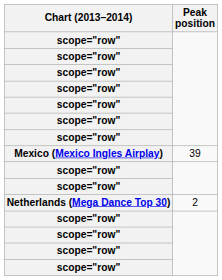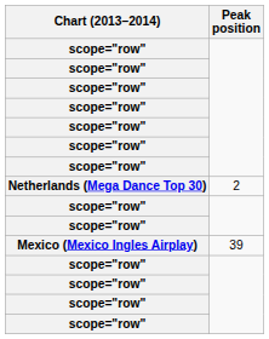rows swapped: Mexico (Mexico Ingles Airplay) <-> Netherlands (Mega Dance Top 30)
